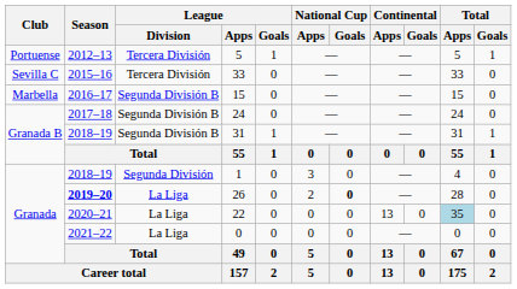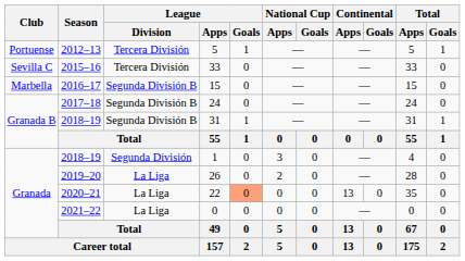26 | Season: bold -> normal
26 | National Cup / Goals: bold -> normal
22 | League / Goals: no background -> lightsalmon background
22 | Total / Apps: lightblue background -> no background
